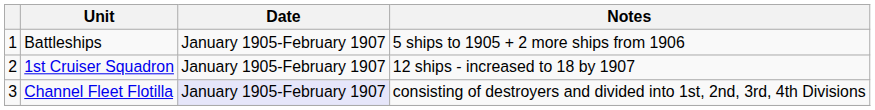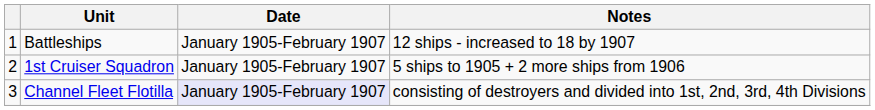Battleships | Notes: 5 ships to 1905 + 2 more ships from 1906 -> 12 ships - increased to 18 by 1907
1st Cruiser Squadron | Notes: 12 ships - increased to 18 by 1907 -> 5 ships to 1905 + 2 more ships from 1906
